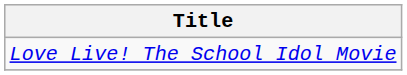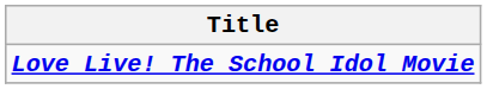row 2 | column 1: normal -> bold
